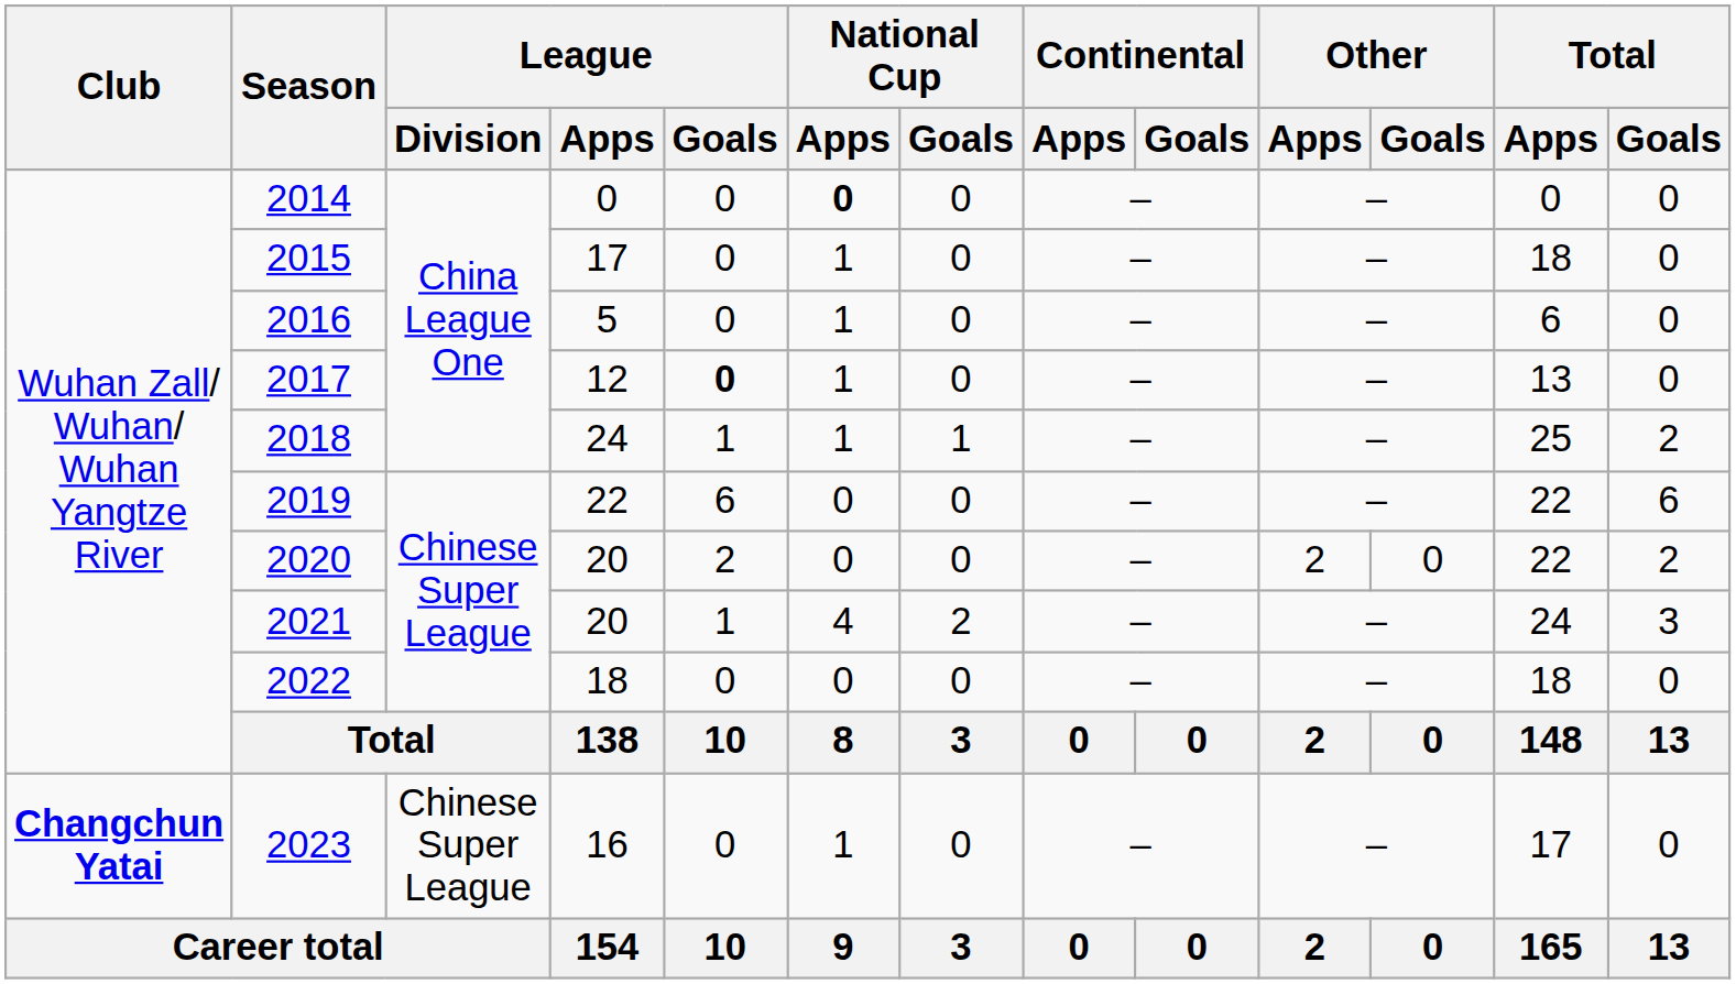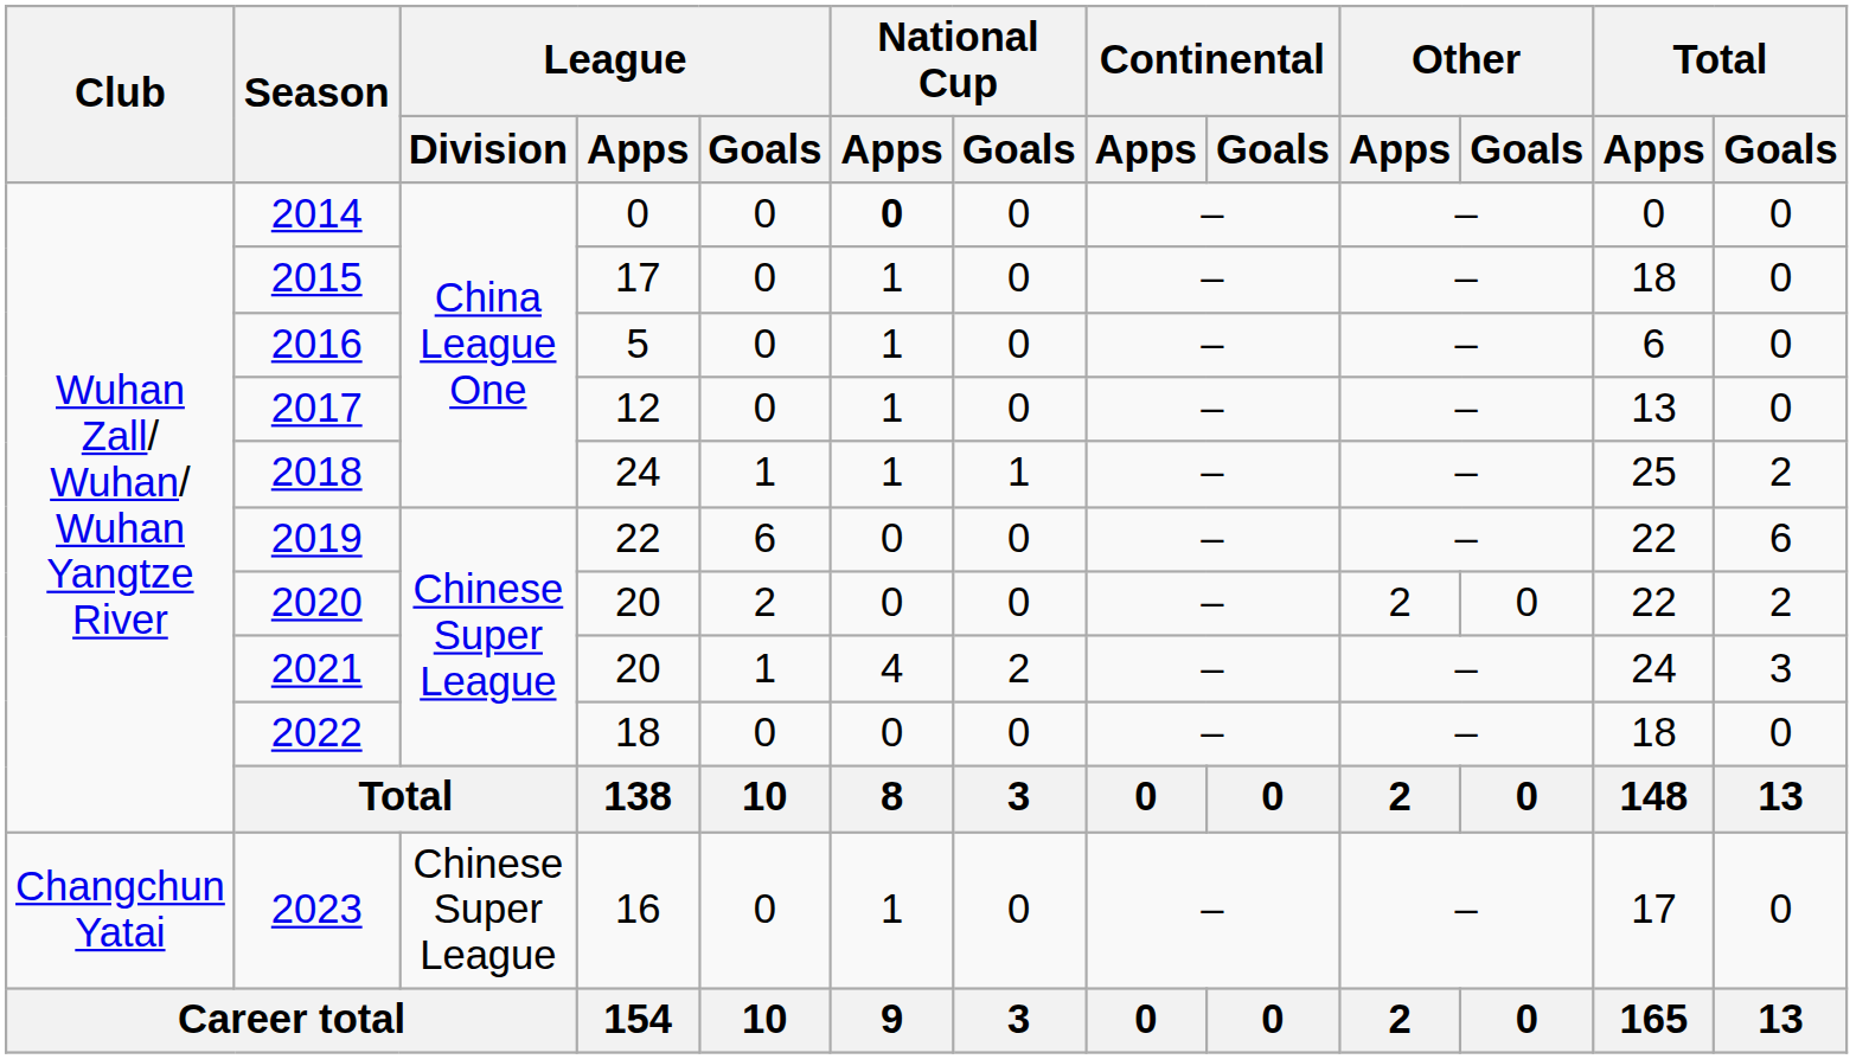2017 | League / Goals: bold -> normal
2023 | Club: bold -> normal
